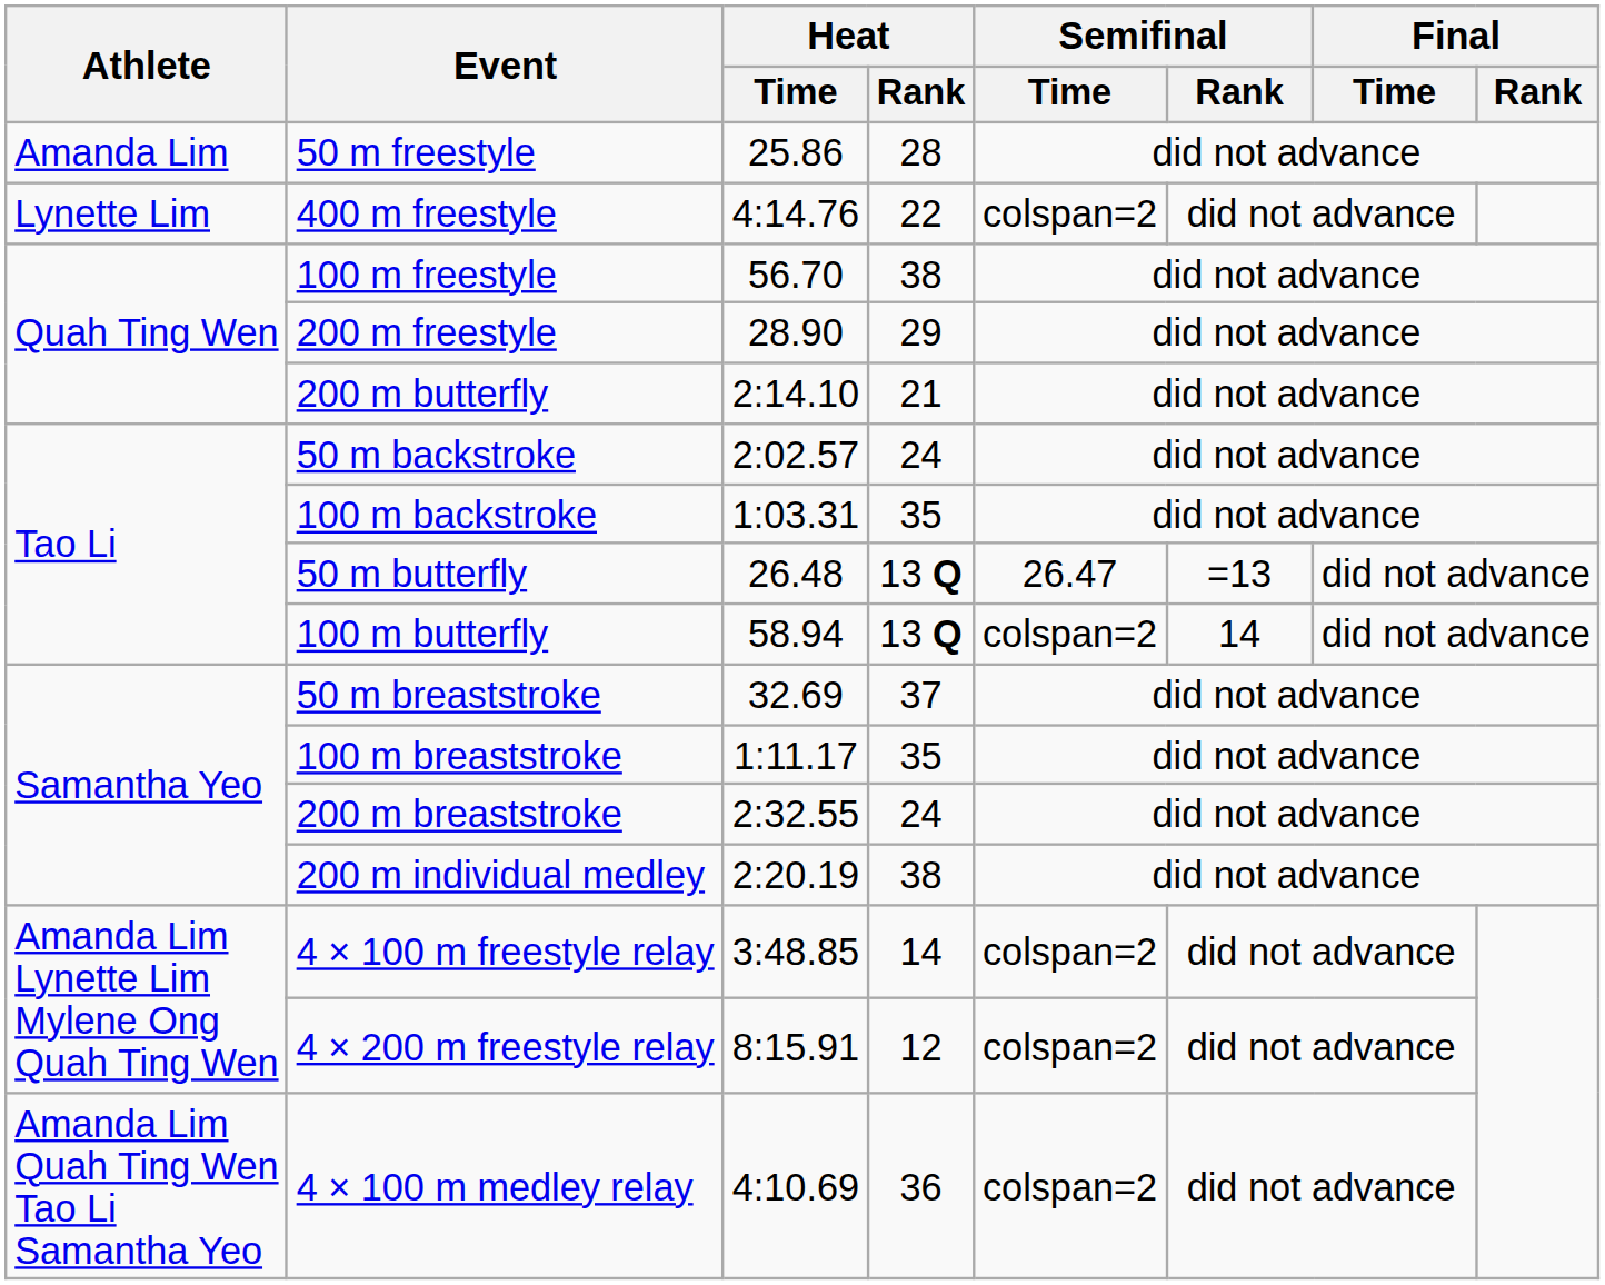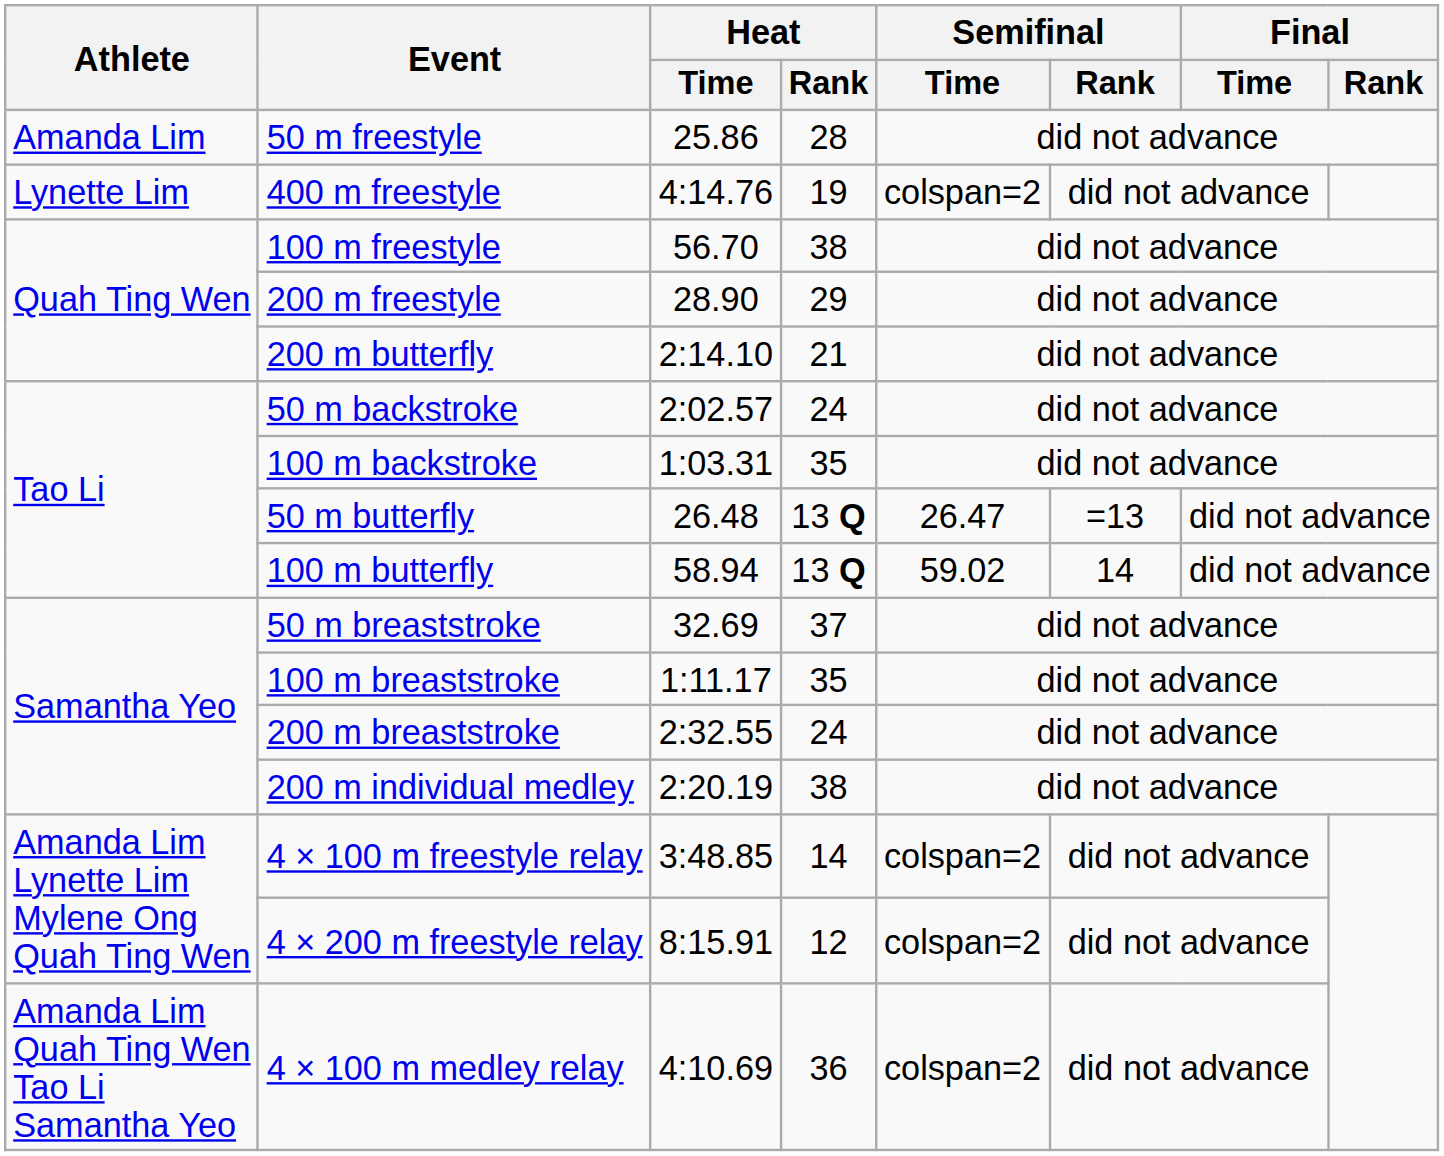400 m freestyle | Heat / Rank: 22 -> 19
100 m butterfly | Semifinal / Time: colspan=2 -> 59.02
